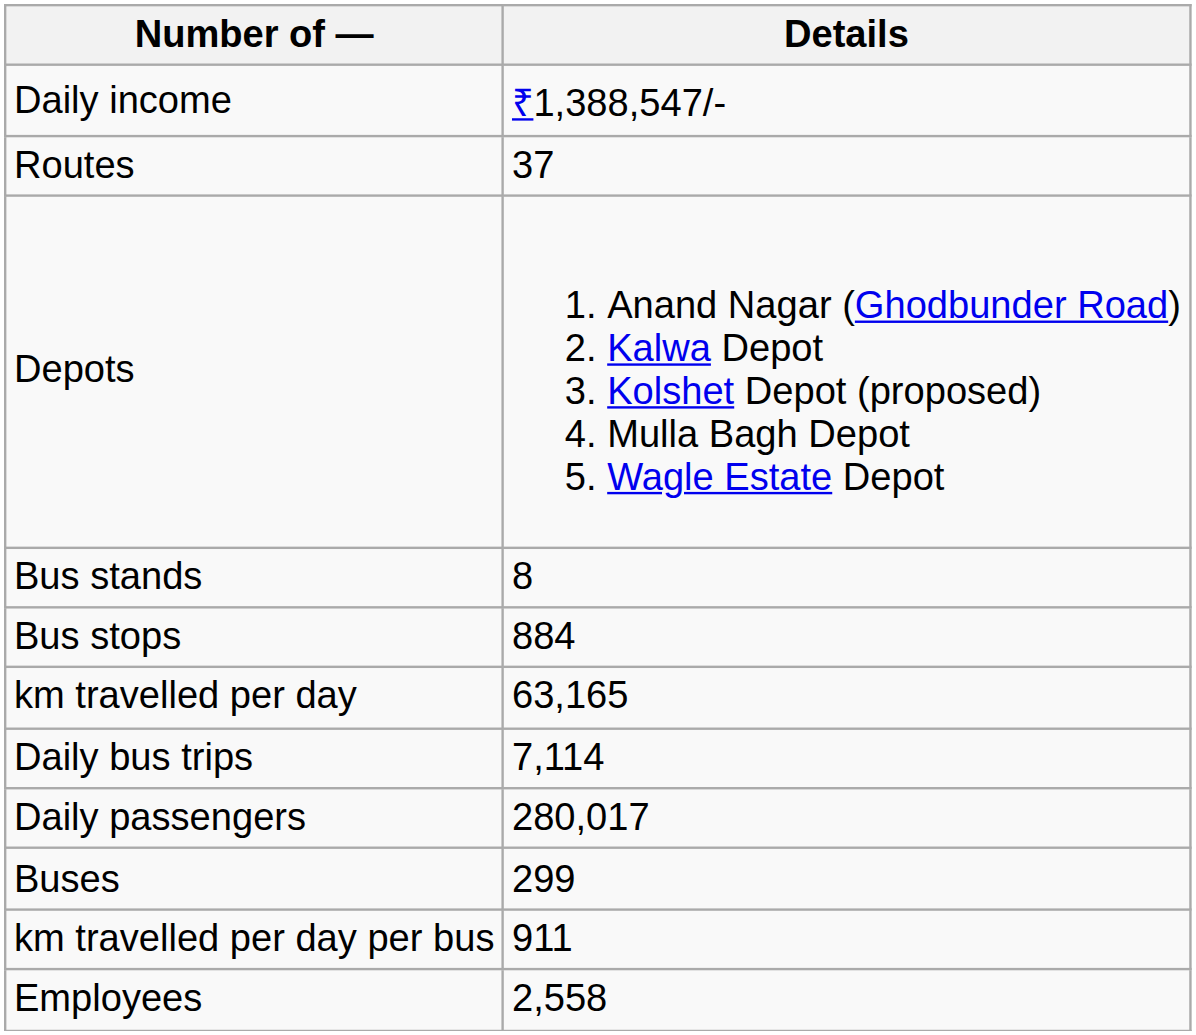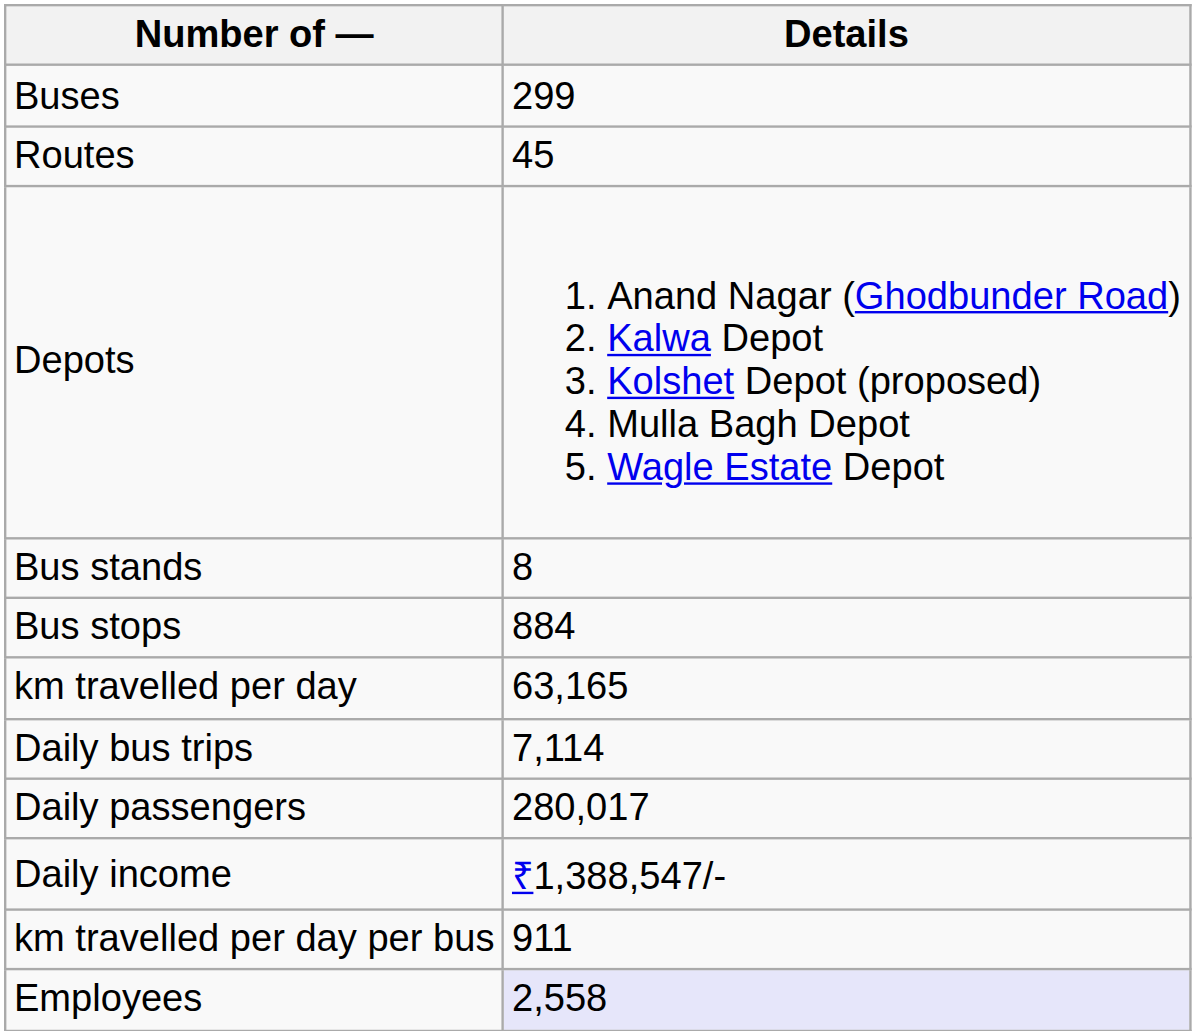rows swapped: Buses <-> Daily income
Routes | Details: 37 -> 45
Employees | Details: no background -> lavender background
